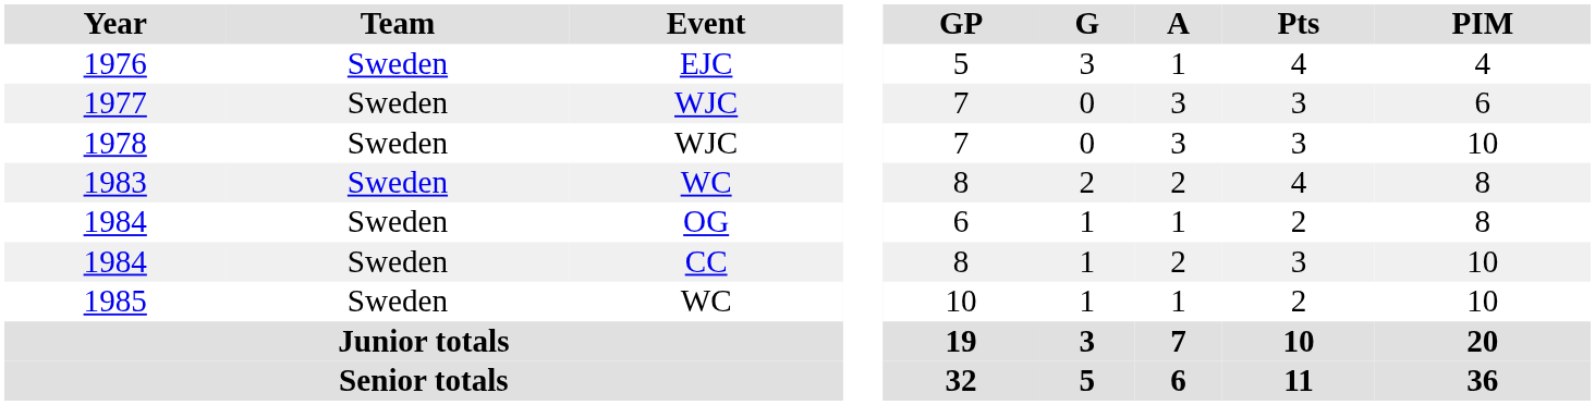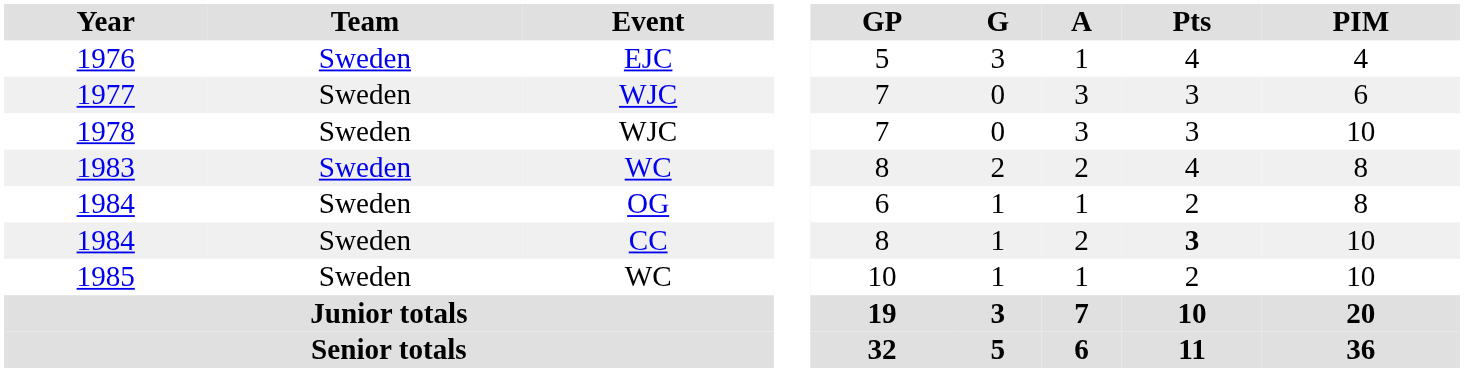1984 / CC | Pts: normal -> bold
